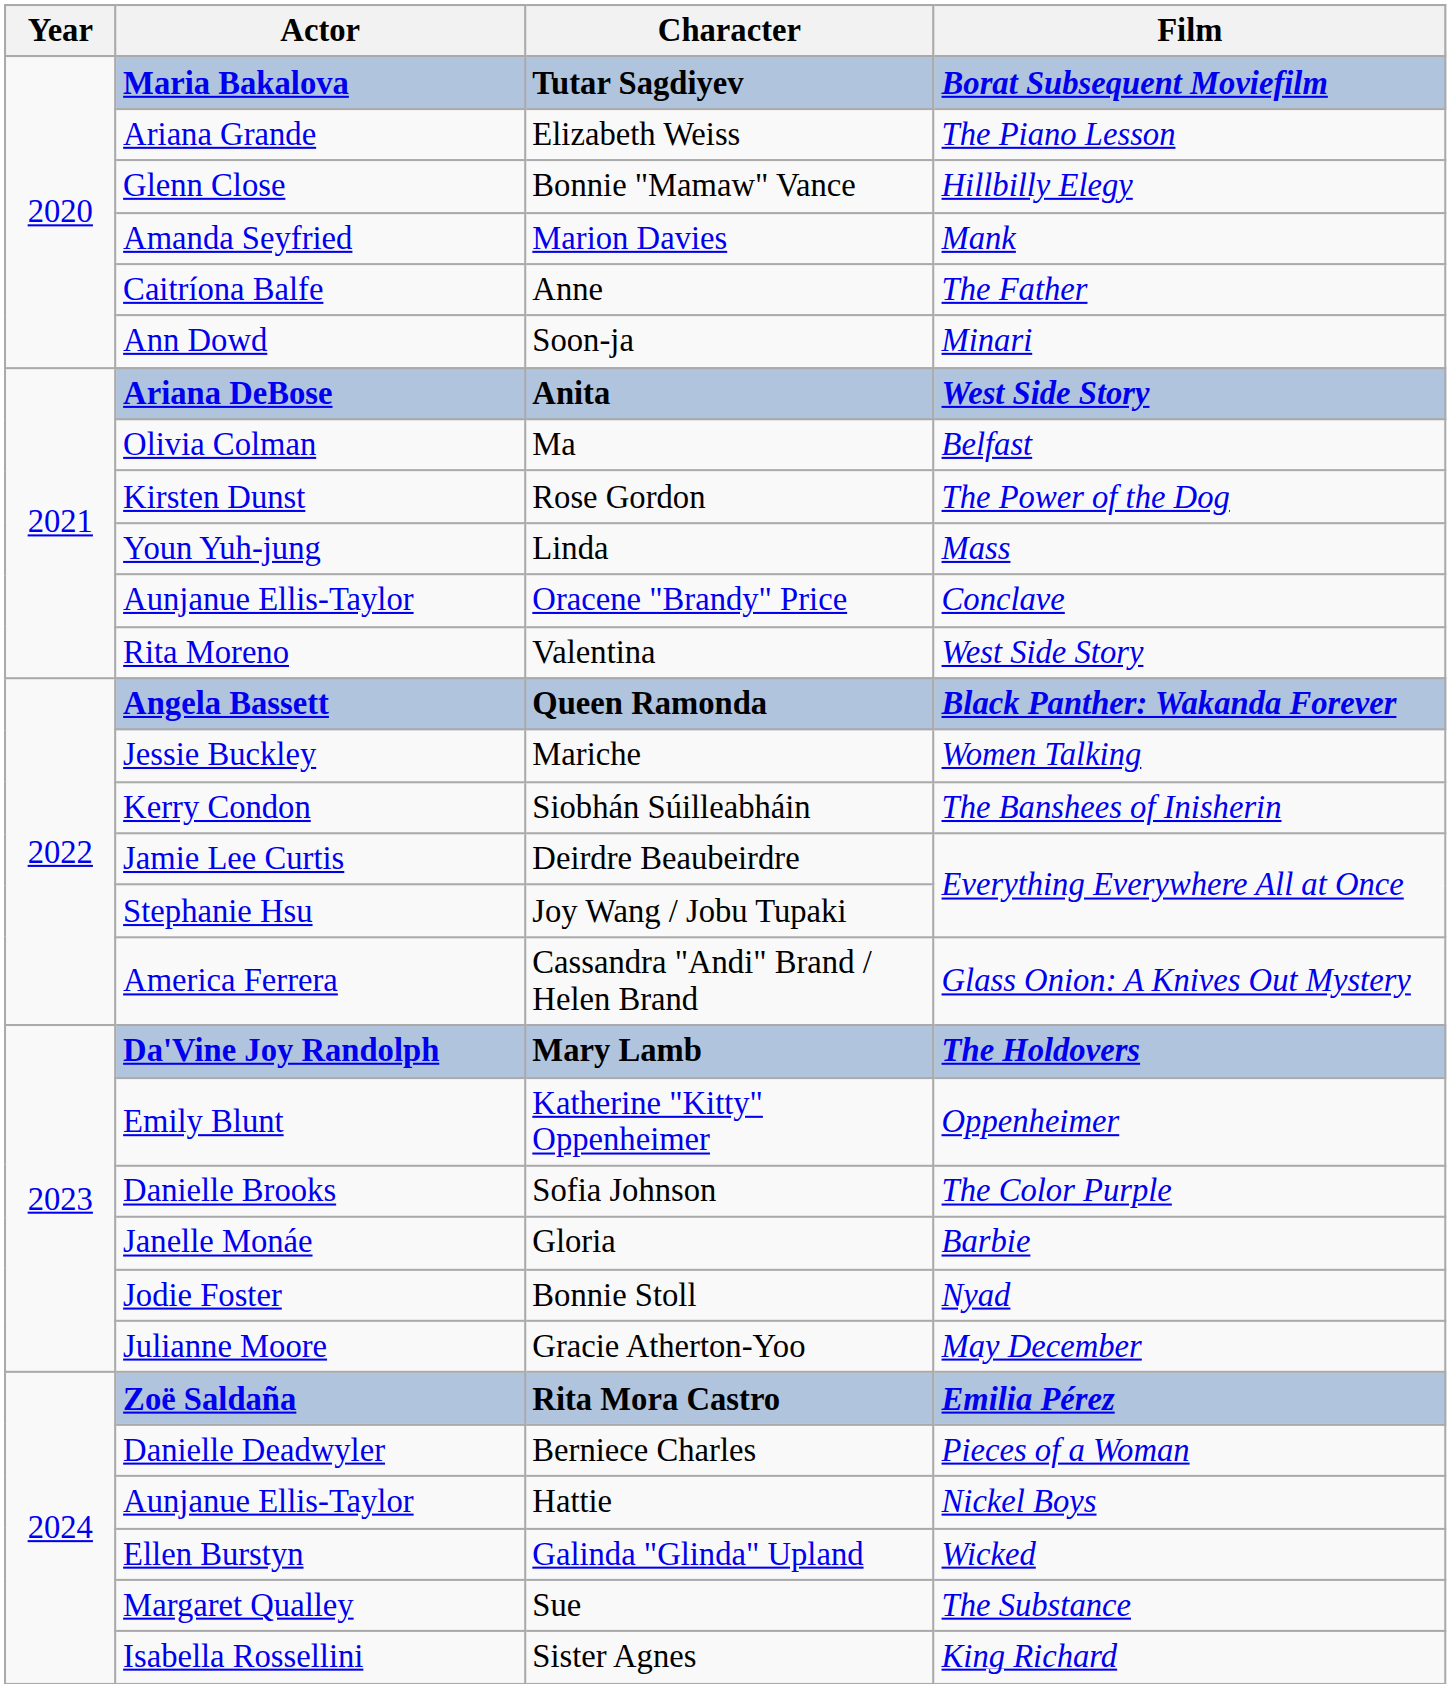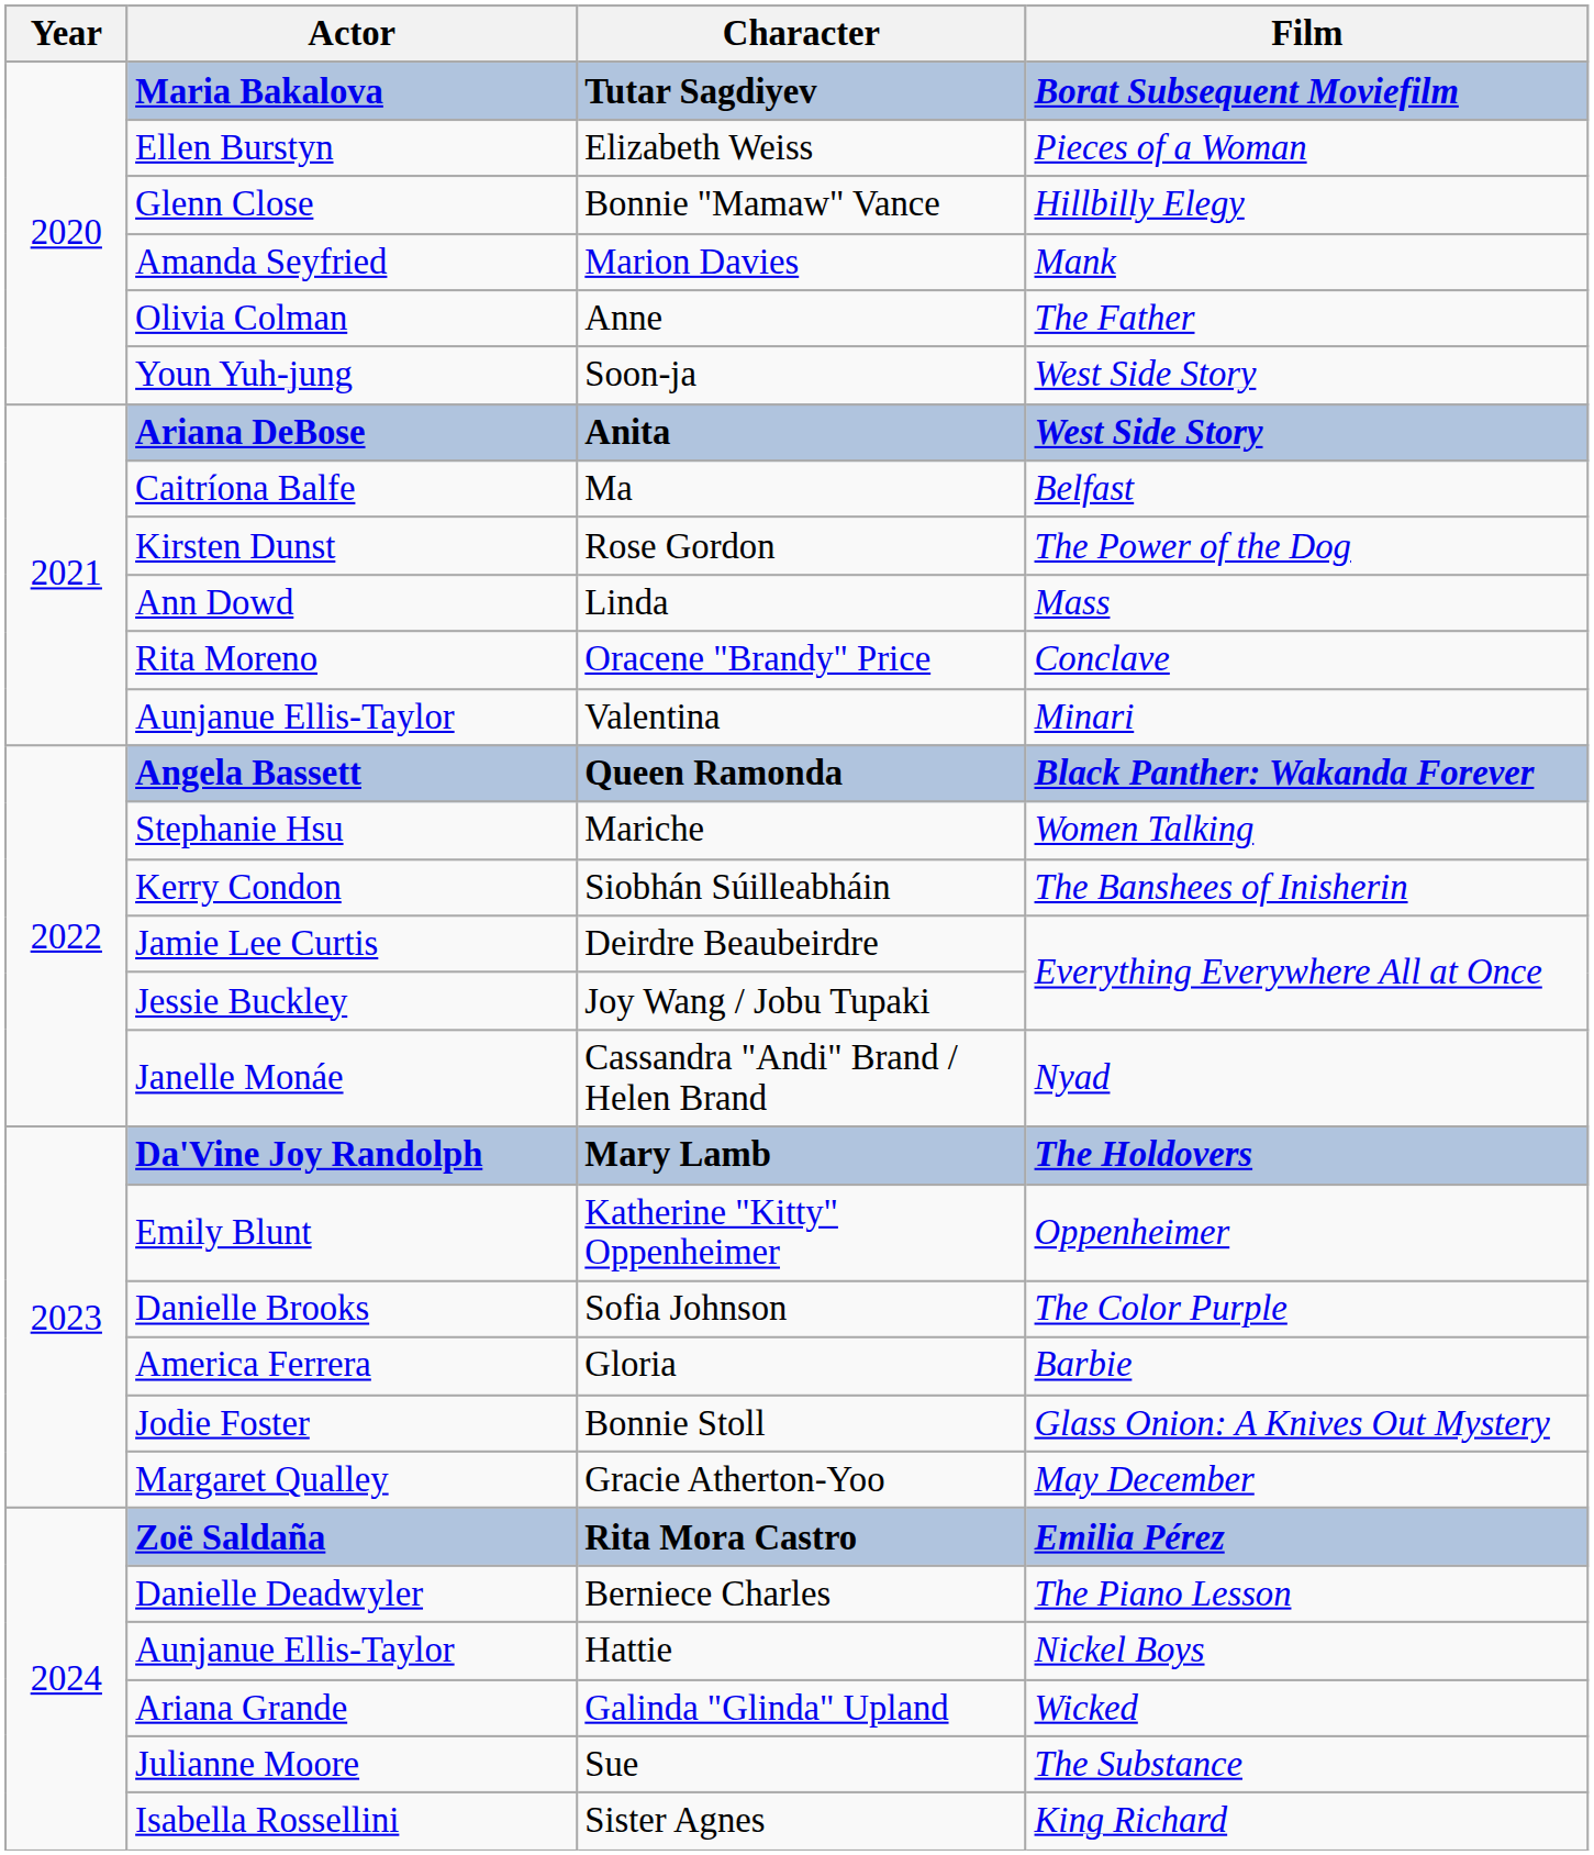Elizabeth Weiss | Actor: Ariana Grande -> Ellen Burstyn
Elizabeth Weiss | Film: The Piano Lesson -> Pieces of a Woman
Anne | Actor: Caitríona Balfe -> Olivia Colman
Soon-ja | Actor: Ann Dowd -> Youn Yuh-jung
Soon-ja | Film: Minari -> West Side Story
Ma | Actor: Olivia Colman -> Caitríona Balfe
Linda | Actor: Youn Yuh-jung -> Ann Dowd
Oracene "Brandy" Price | Actor: Aunjanue Ellis-Taylor -> Rita Moreno
Valentina | Actor: Rita Moreno -> Aunjanue Ellis-Taylor
Valentina | Film: West Side Story -> Minari
Mariche | Actor: Jessie Buckley -> Stephanie Hsu
Joy Wang / Jobu Tupaki | Actor: Stephanie Hsu -> Jessie Buckley
Cassandra "Andi" Brand / Helen Brand | Actor: America Ferrera -> Janelle Monáe
Cassandra "Andi" Brand / Helen Brand | Film: Glass Onion: A Knives Out Mystery -> Nyad
Gloria | Actor: Janelle Monáe -> America Ferrera
Bonnie Stoll | Film: Nyad -> Glass Onion: A Knives Out Mystery
Gracie Atherton-Yoo | Actor: Julianne Moore -> Margaret Qualley
Berniece Charles | Film: Pieces of a Woman -> The Piano Lesson
Galinda "Glinda" Upland | Actor: Ellen Burstyn -> Ariana Grande
Sue | Actor: Margaret Qualley -> Julianne Moore
